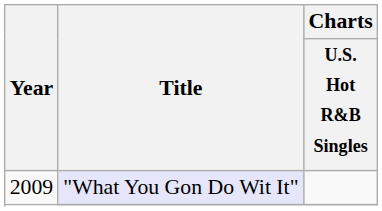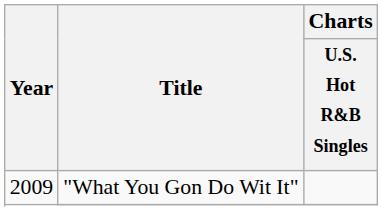"What You Gon Do Wit It" | Title: lavender background -> no background
